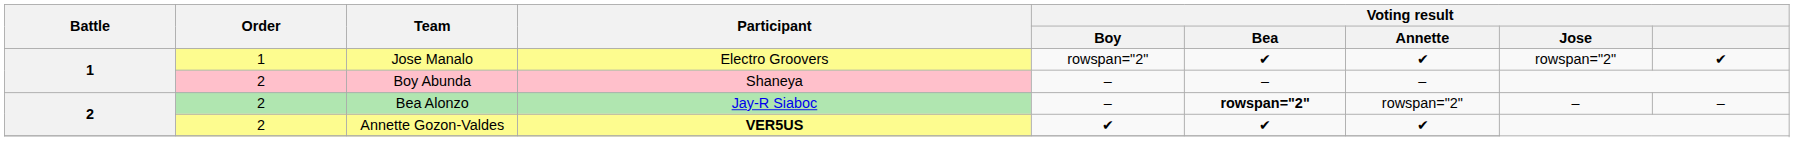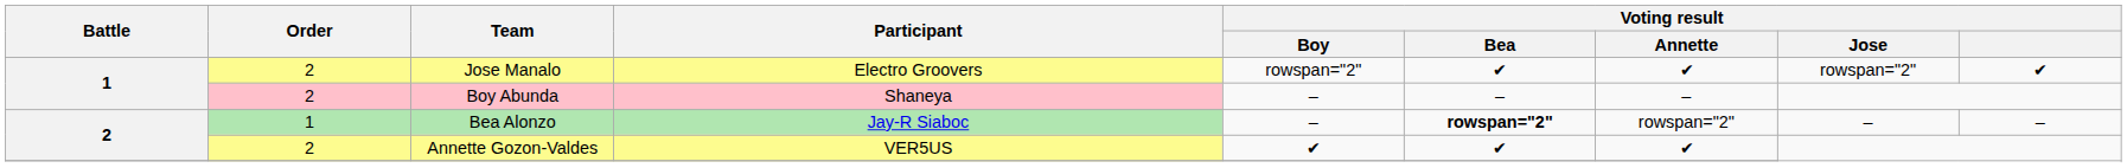Jose Manalo | Order: 1 -> 2
Bea Alonzo | Order: 2 -> 1
Annette Gozon-Valdes | Participant: bold -> normal
